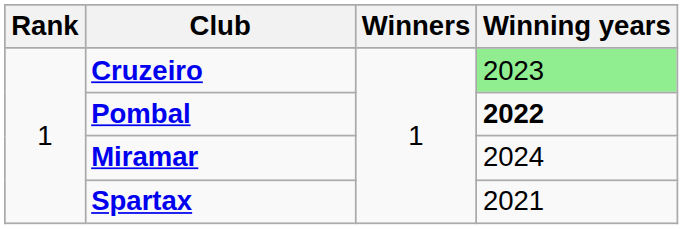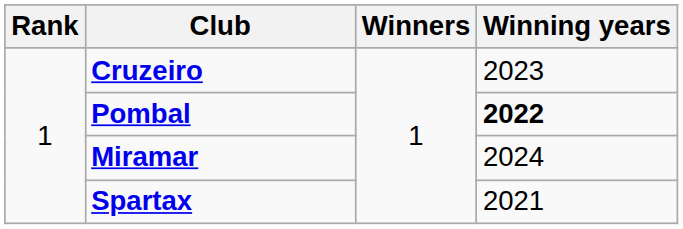Cruzeiro | Winning years: lightgreen background -> no background
